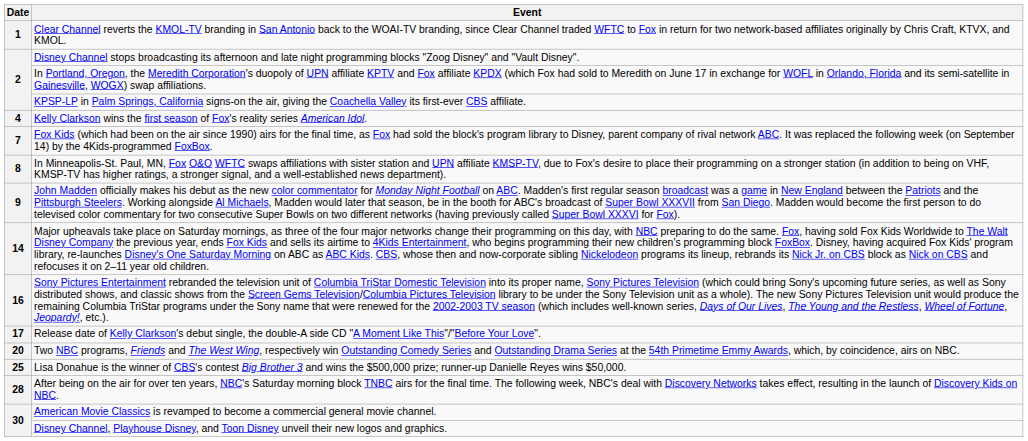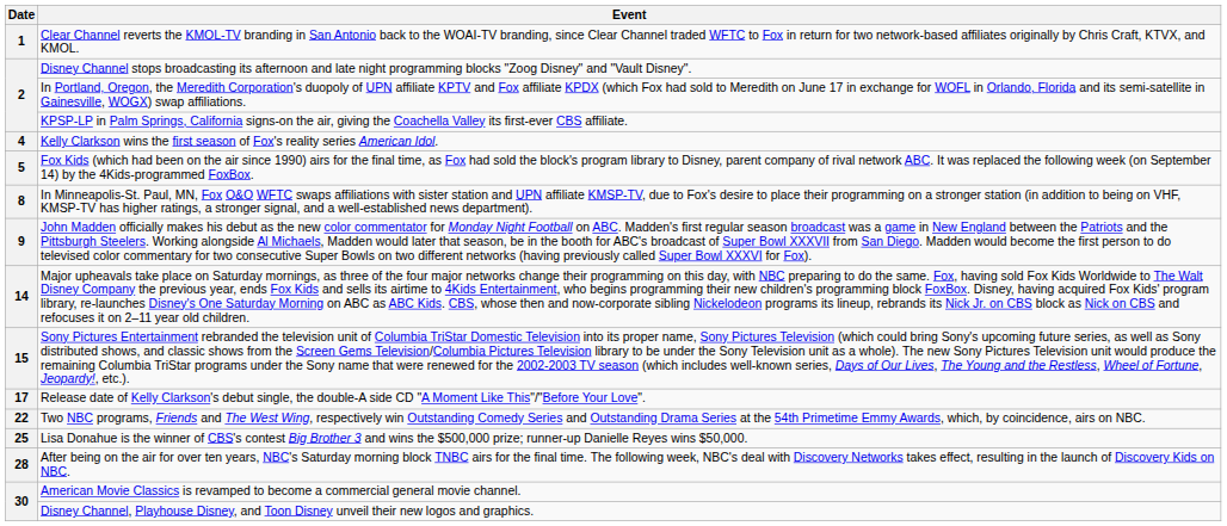row 7 | Date: 7 -> 5
row 11 | Date: 16 -> 15
row 13 | Date: 20 -> 22
